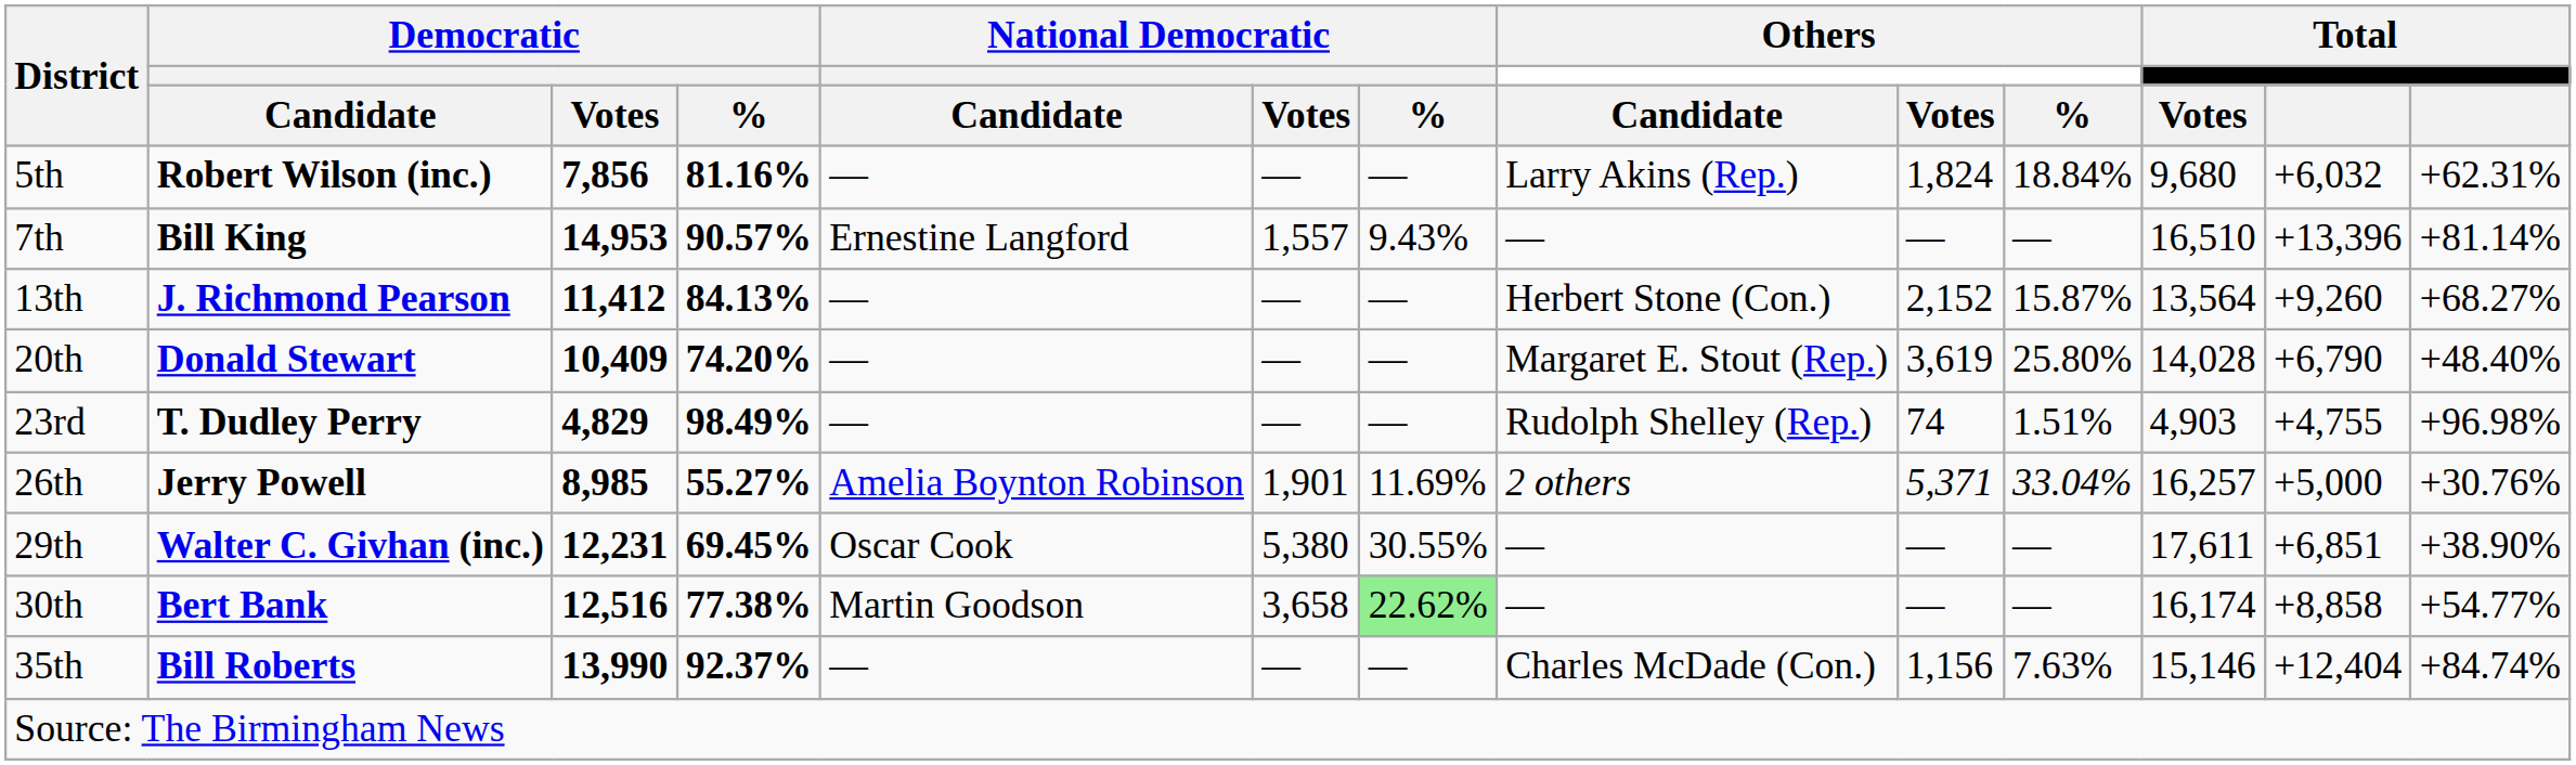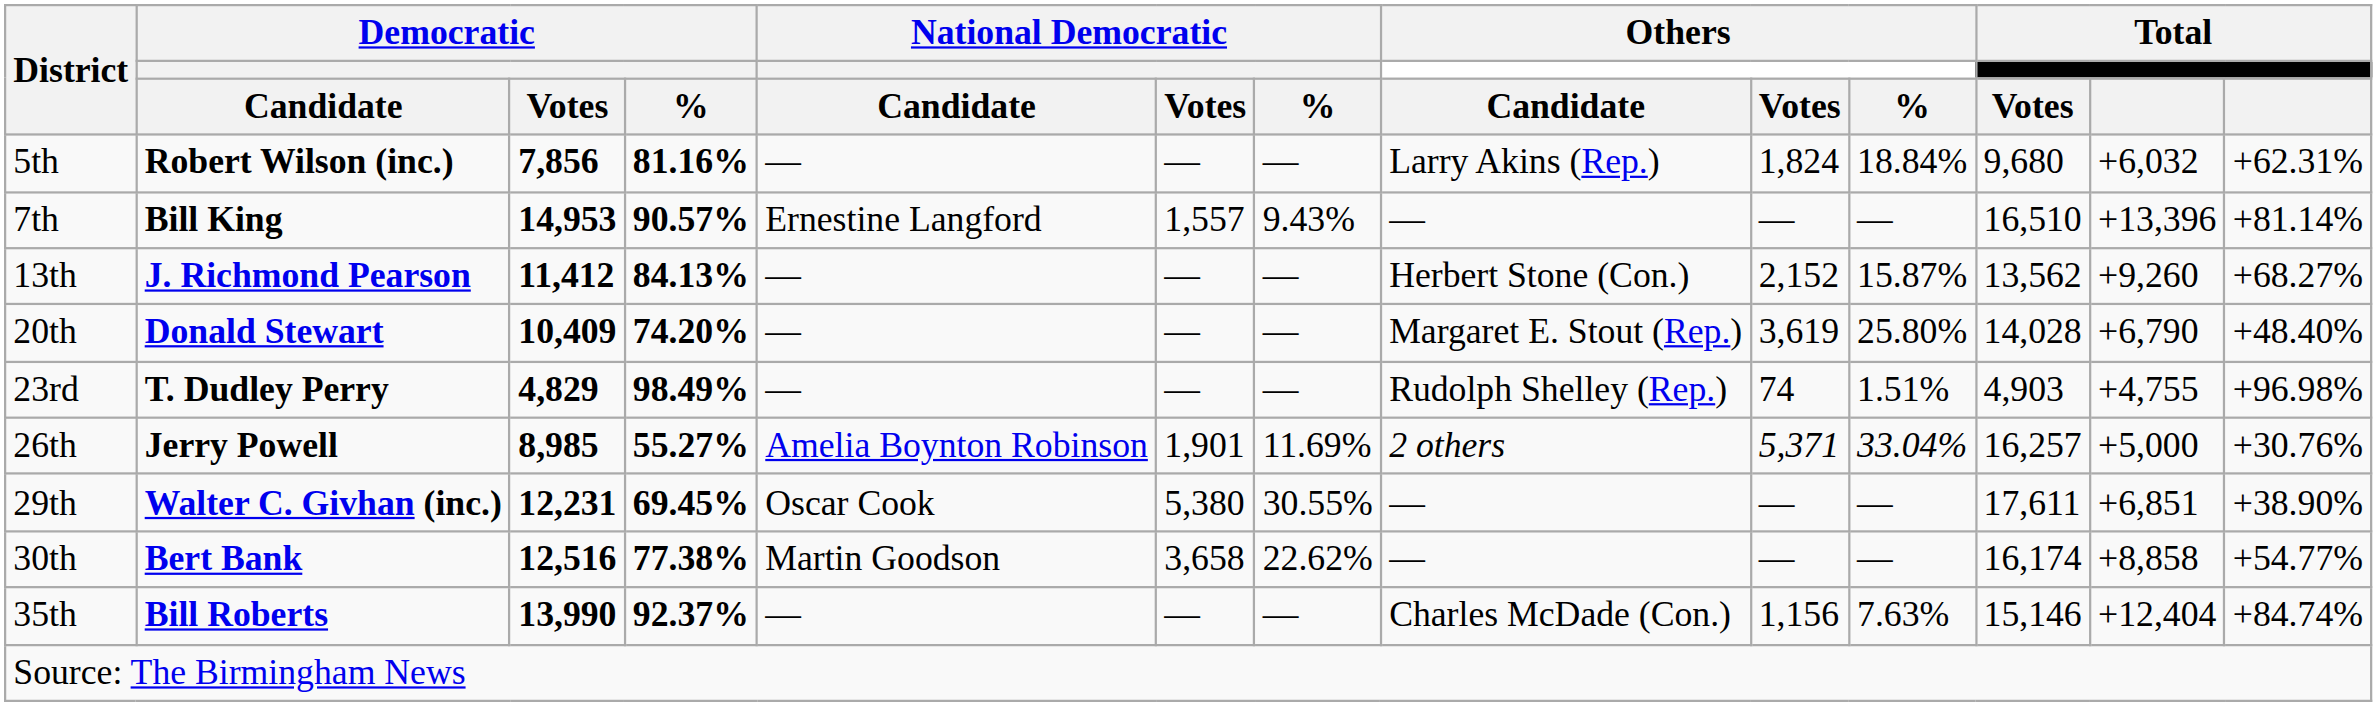13th | Total / Votes: 13,564 -> 13,562
30th | National Democratic / %: lightgreen background -> no background
